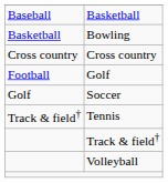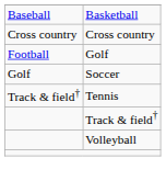- row: Basketball | Bowling
